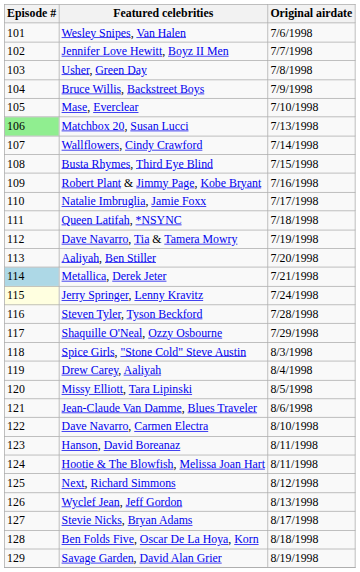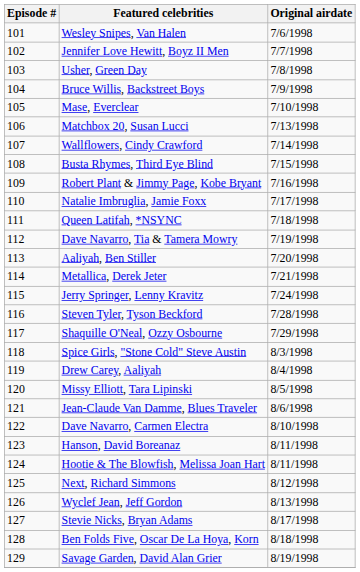Matchbox 20, Susan Lucci | Episode #: lightgreen background -> no background
Metallica, Derek Jeter | Episode #: lightblue background -> no background
Jerry Springer, Lenny Kravitz | Episode #: lightyellow background -> no background
